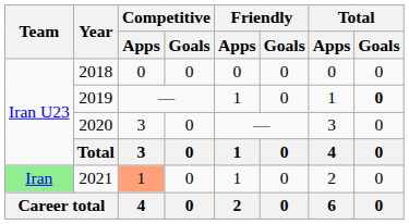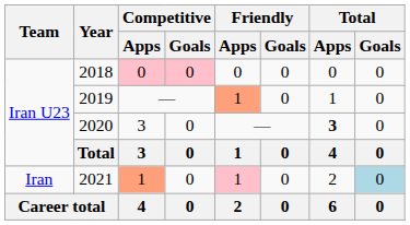2018 | Competitive / Apps: no background -> pink background
2018 | Competitive / Goals: no background -> pink background
2019 | Friendly / Apps: no background -> lightsalmon background
2019 | Total / Goals: bold -> normal
2020 | Total / Apps: normal -> bold
2021 | Team: lightgreen background -> no background
2021 | Friendly / Apps: no background -> pink background
2021 | Total / Goals: no background -> lightblue background
